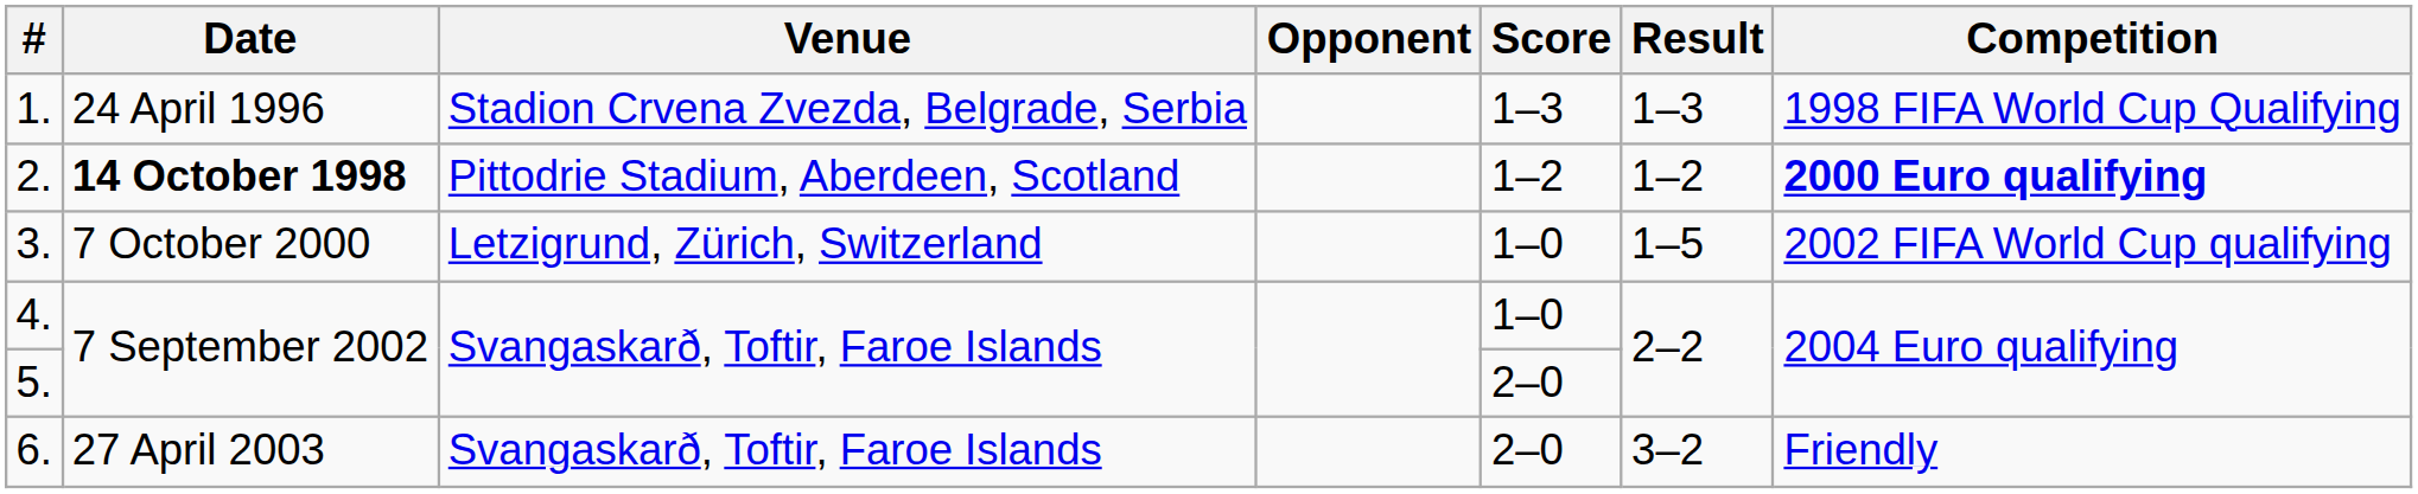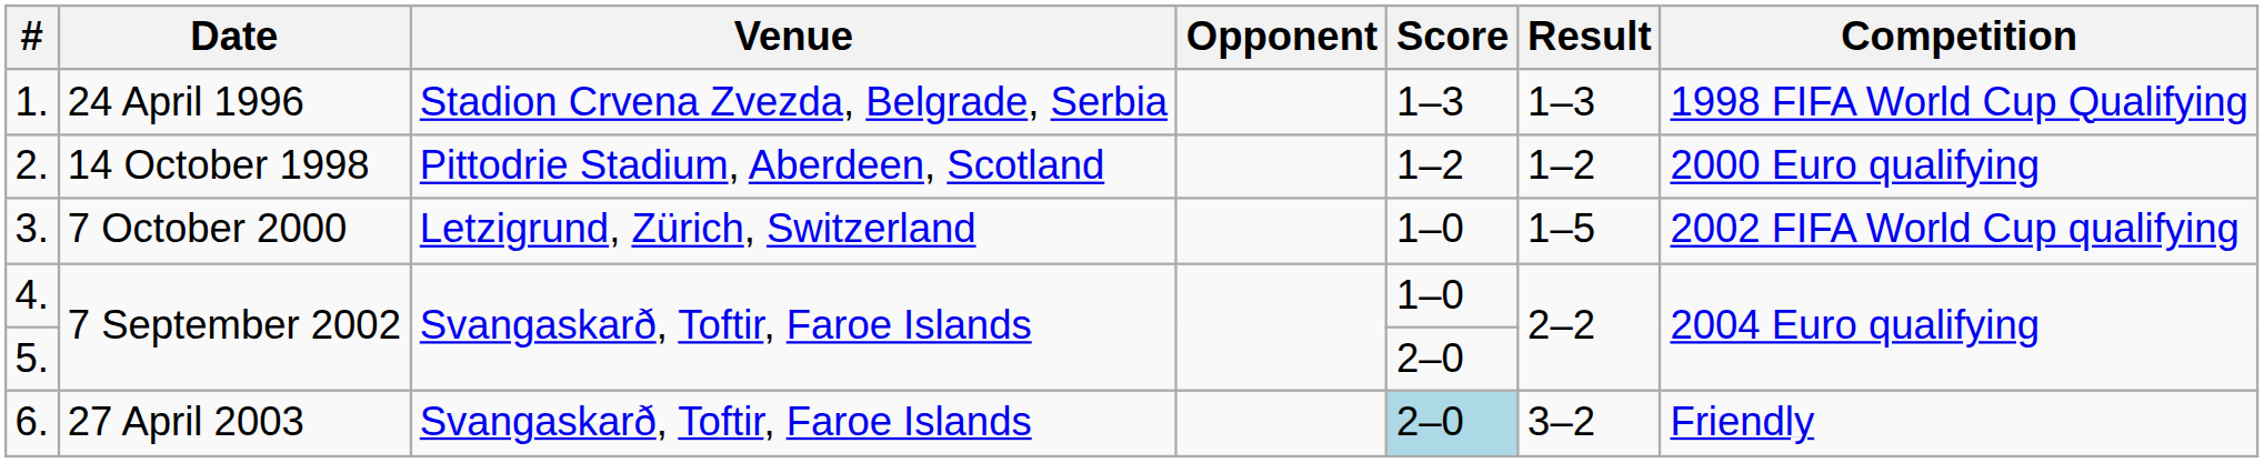2. | Date: bold -> normal
2. | Competition: bold -> normal
6. | Score: no background -> lightblue background
